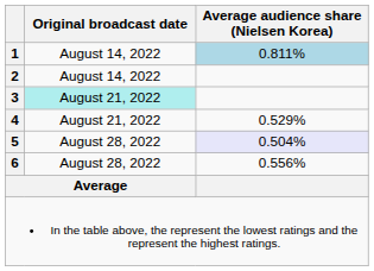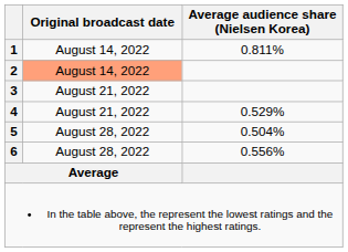1 | Average audience share (Nielsen Korea): lightblue background -> no background
2 | Original broadcast date: no background -> lightsalmon background
3 | Original broadcast date: paleturquoise background -> no background
5 | Average audience share (Nielsen Korea): lavender background -> no background
